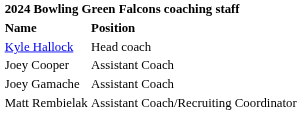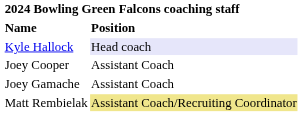Kyle Hallock | Position: no background -> lavender background
Matt Rembielak | Position: no background -> khaki background
